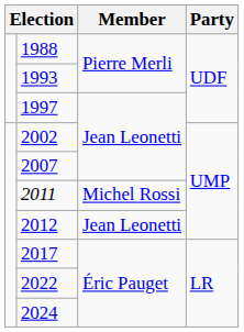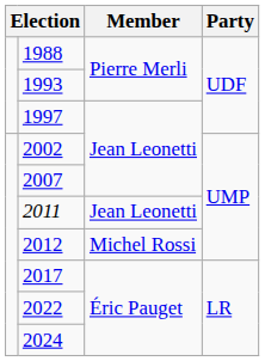2011 | Member: Michel Rossi -> Jean Leonetti
2012 | Member: Jean Leonetti -> Michel Rossi
